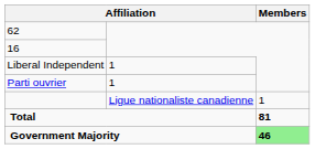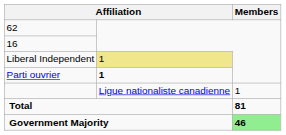Liberal Independent | column 2: no background -> khaki background
Parti ouvrier | column 2: normal -> bold
